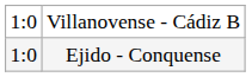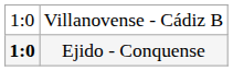Ejido - Conquense | column 1: normal -> bold
